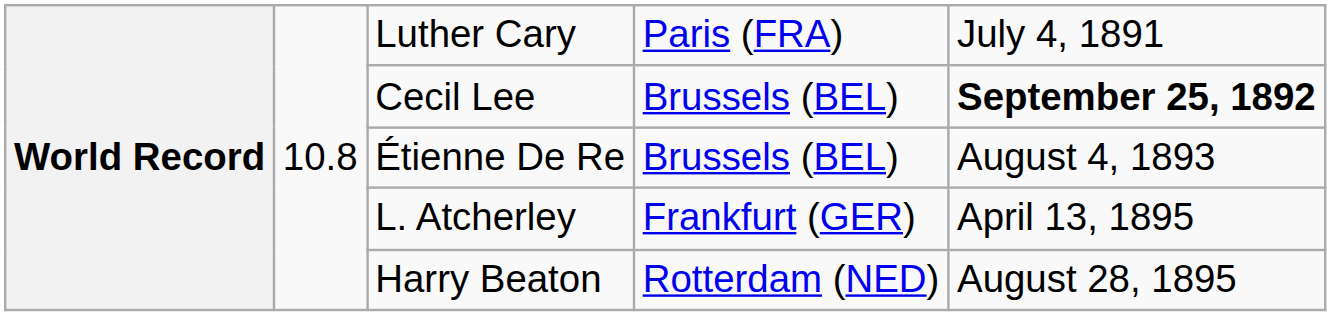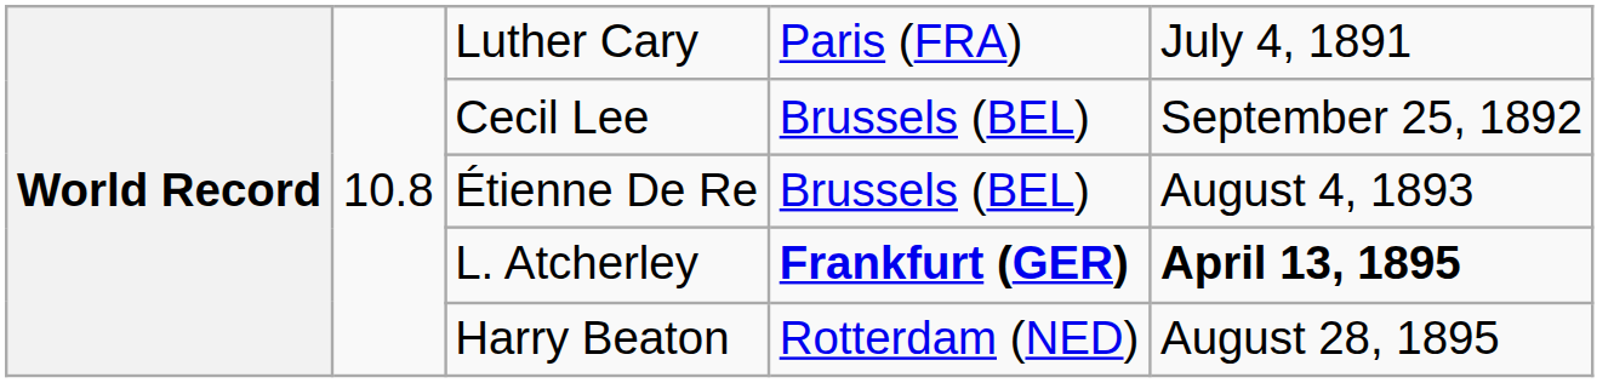Cecil Lee | column 5: bold -> normal
L. Atcherley | column 4: normal -> bold
L. Atcherley | column 5: normal -> bold
